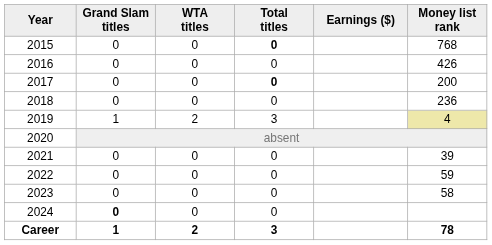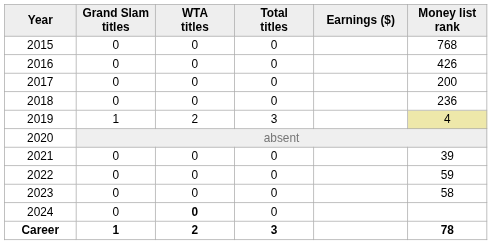2015 | column 4: bold -> normal
2017 | column 4: bold -> normal
2024 | column 2: bold -> normal
2024 | column 3: normal -> bold
